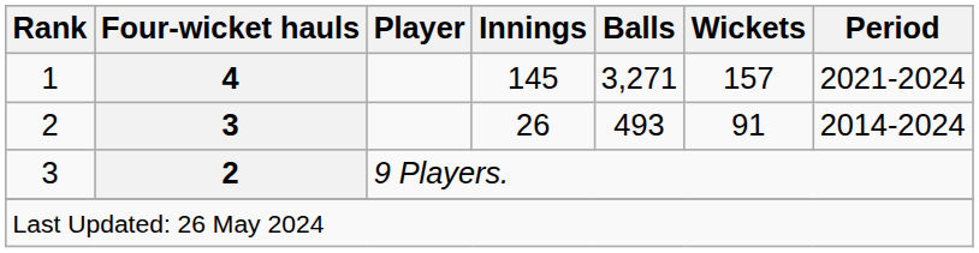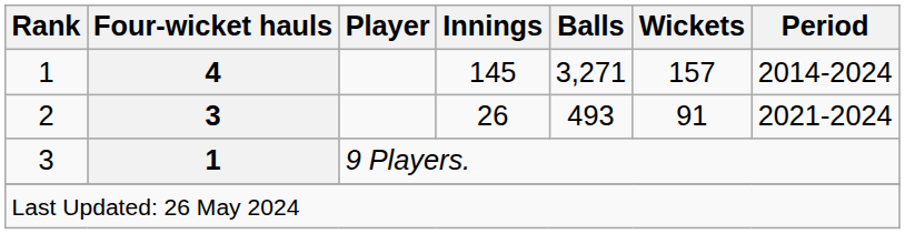145 | Period: 2021-2024 -> 2014-2024
26 | Period: 2014-2024 -> 2021-2024
9 Players. | Four-wicket hauls: 2 -> 1
